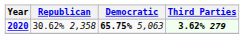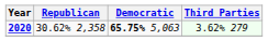2020 | Third Parties: bold -> normal
